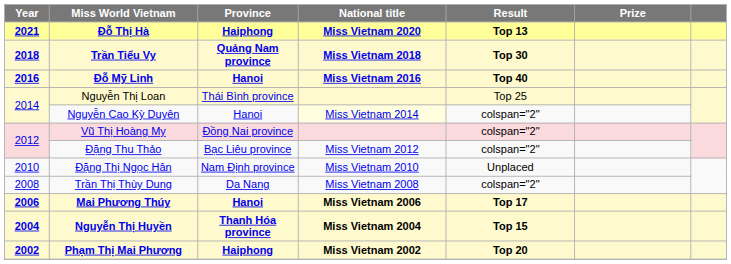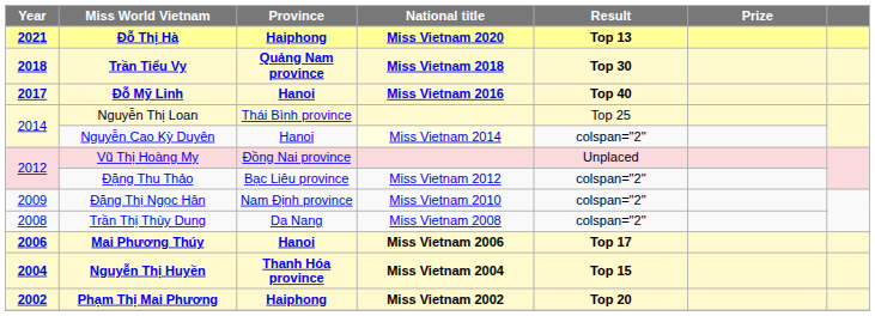Đỗ Mỹ Linh | Year: 2016 -> 2017
Vũ Thị Hoàng My | Result: colspan="2" -> Unplaced
Đặng Thị Ngọc Hân | Year: 2010 -> 2009
Đặng Thị Ngọc Hân | Result: Unplaced -> colspan="2"
